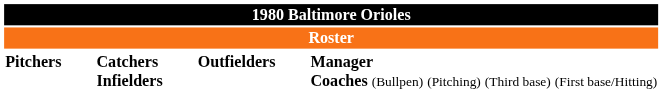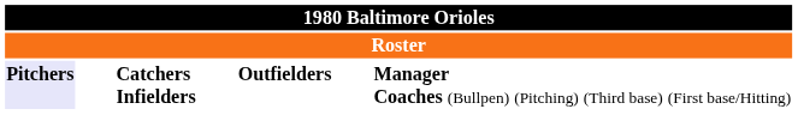Pitchers | column 1: no background -> lavender background
